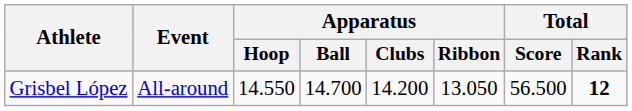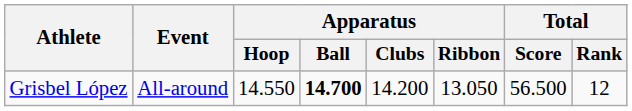row 3 | Apparatus / Ball: normal -> bold
row 3 | Total / Rank: bold -> normal
